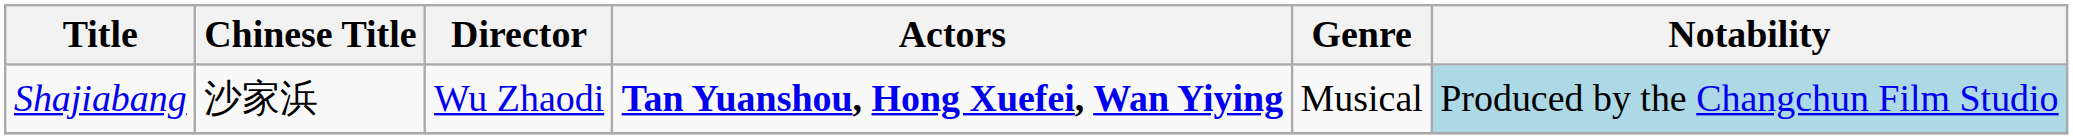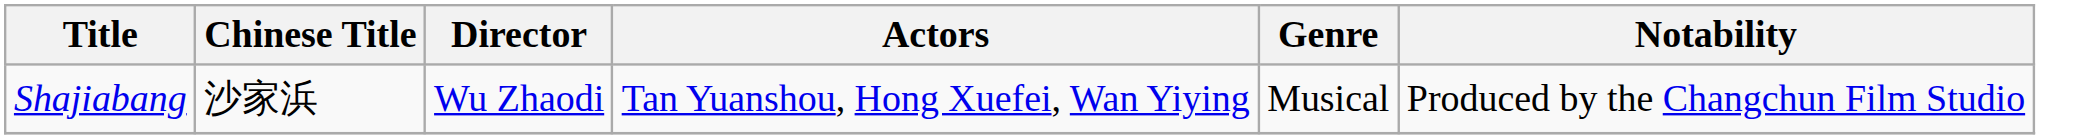Shajiabang | Actors: bold -> normal
Shajiabang | Notability: lightblue background -> no background
